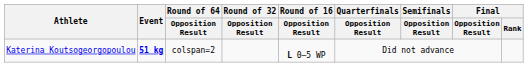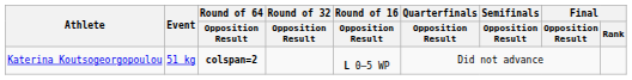Katerina Koutsogeorgopoulou | Event: bold -> normal
Katerina Koutsogeorgopoulou | Round of 64 / Opposition Result: normal -> bold
